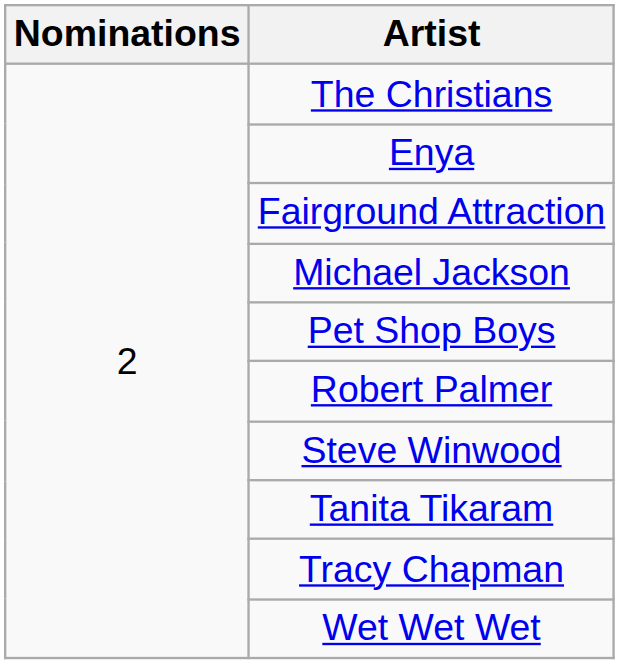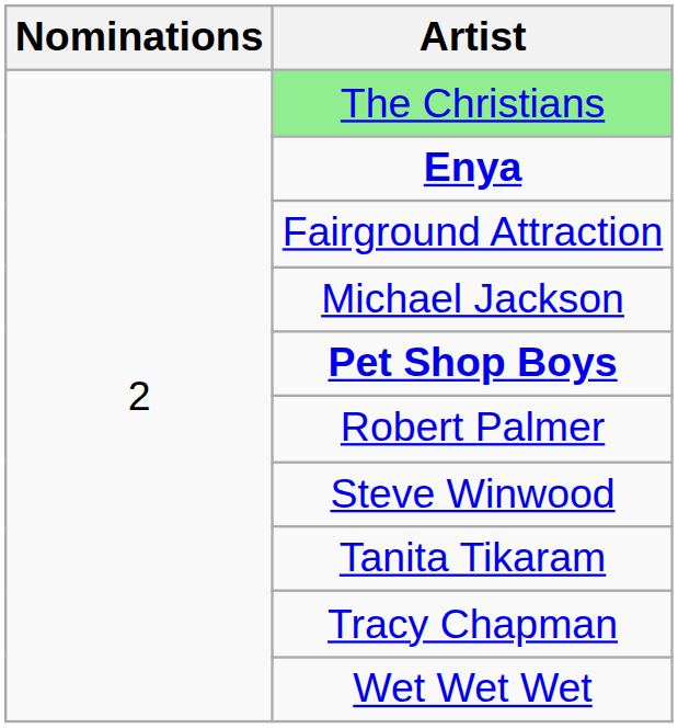The Christians | Artist: no background -> lightgreen background
Enya | Artist: normal -> bold
Pet Shop Boys | Artist: normal -> bold
